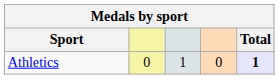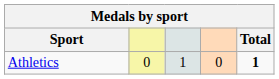Athletics | Total: lavender background -> no background
